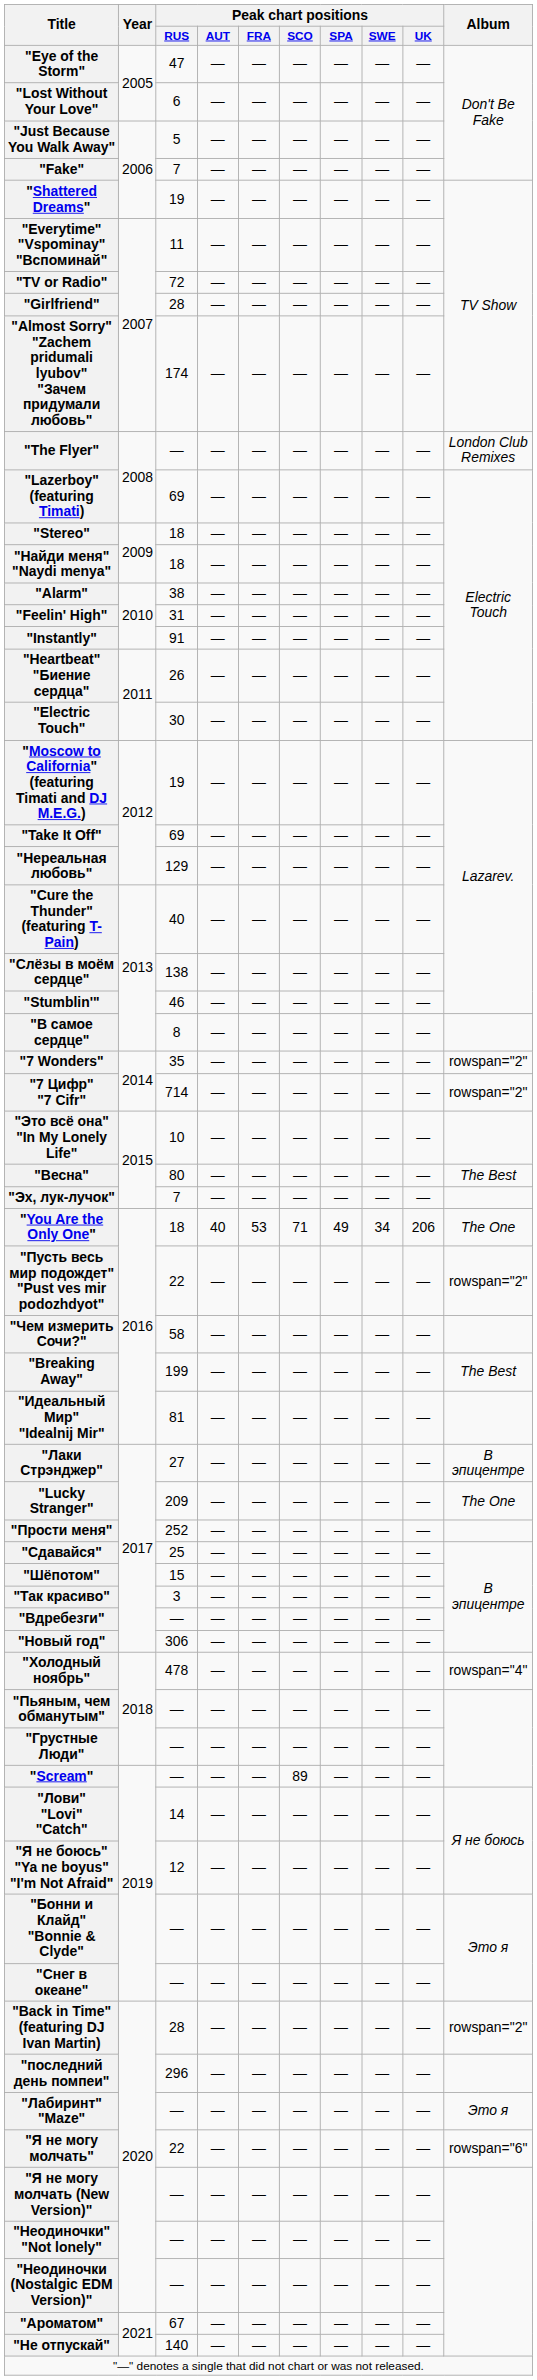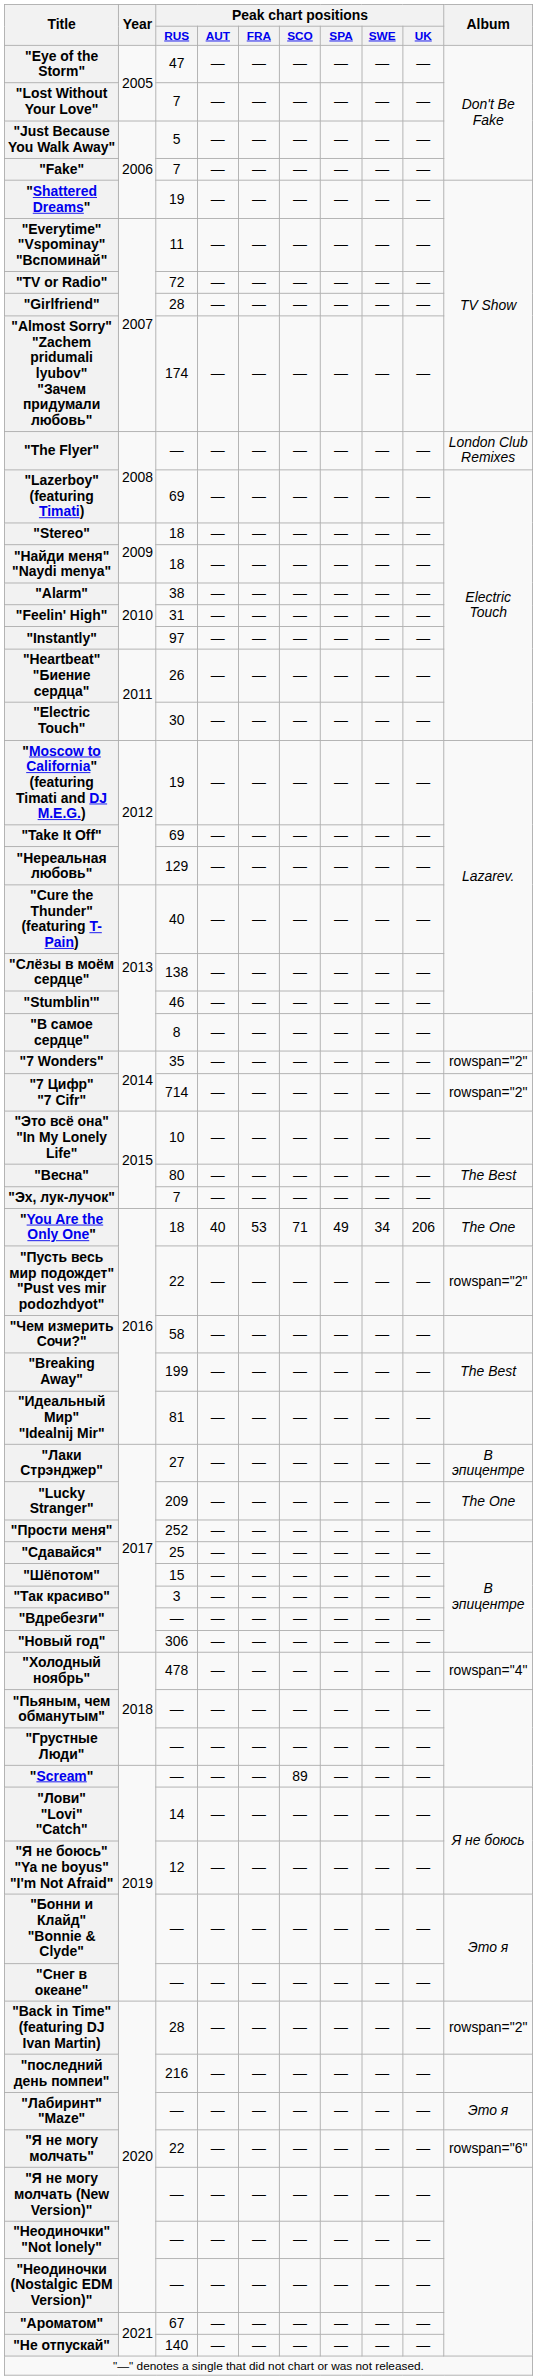"Lost Without Your Love" | Peak chart positions / RUS: 6 -> 7
"Instantly" | Peak chart positions / RUS: 91 -> 97
"последний день помпеи" | Peak chart positions / RUS: 296 -> 216
